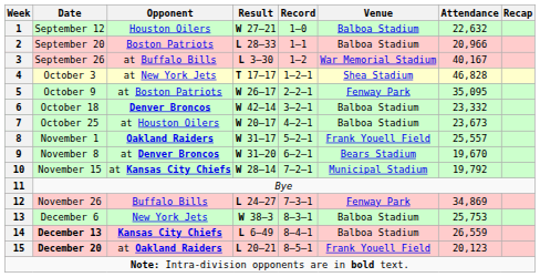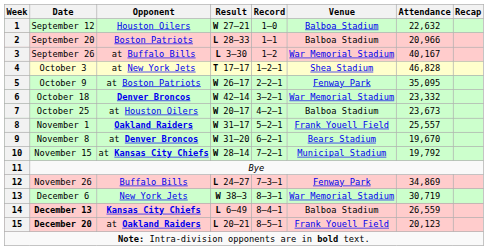6 | Venue: Balboa Stadium -> War Memorial Stadium
13 | Venue: Balboa Stadium -> War Memorial Stadium
13 | Attendance: 25,753 -> 30,719
